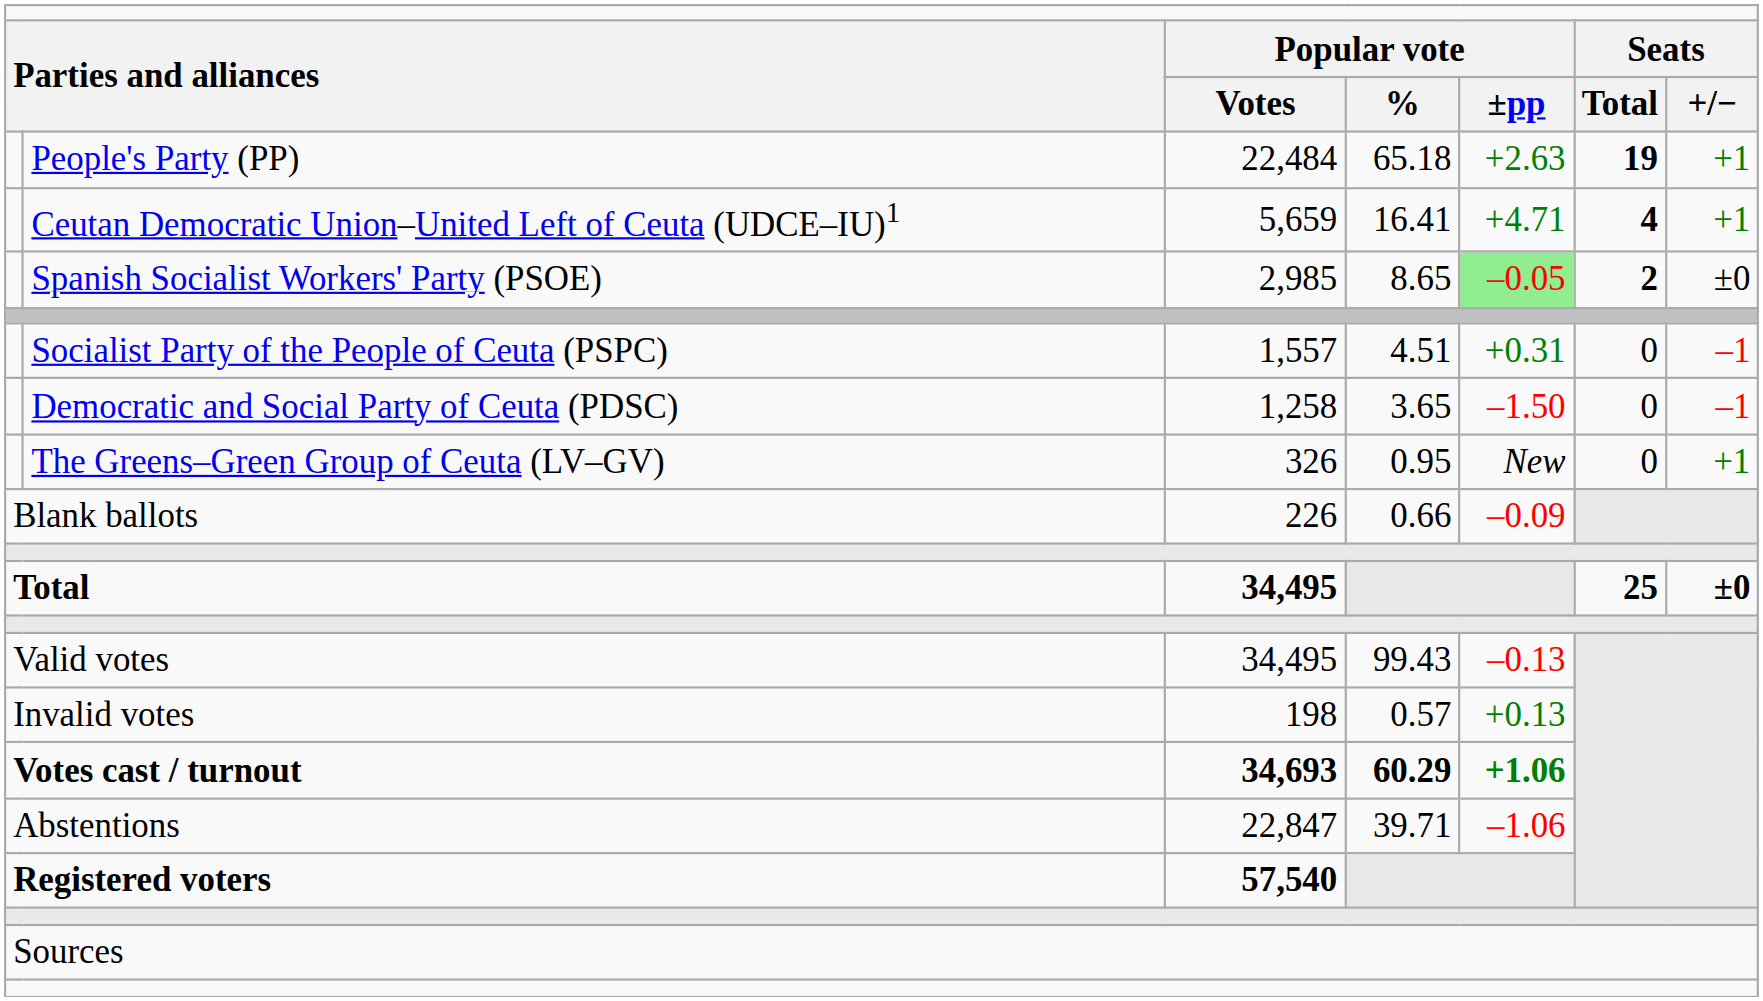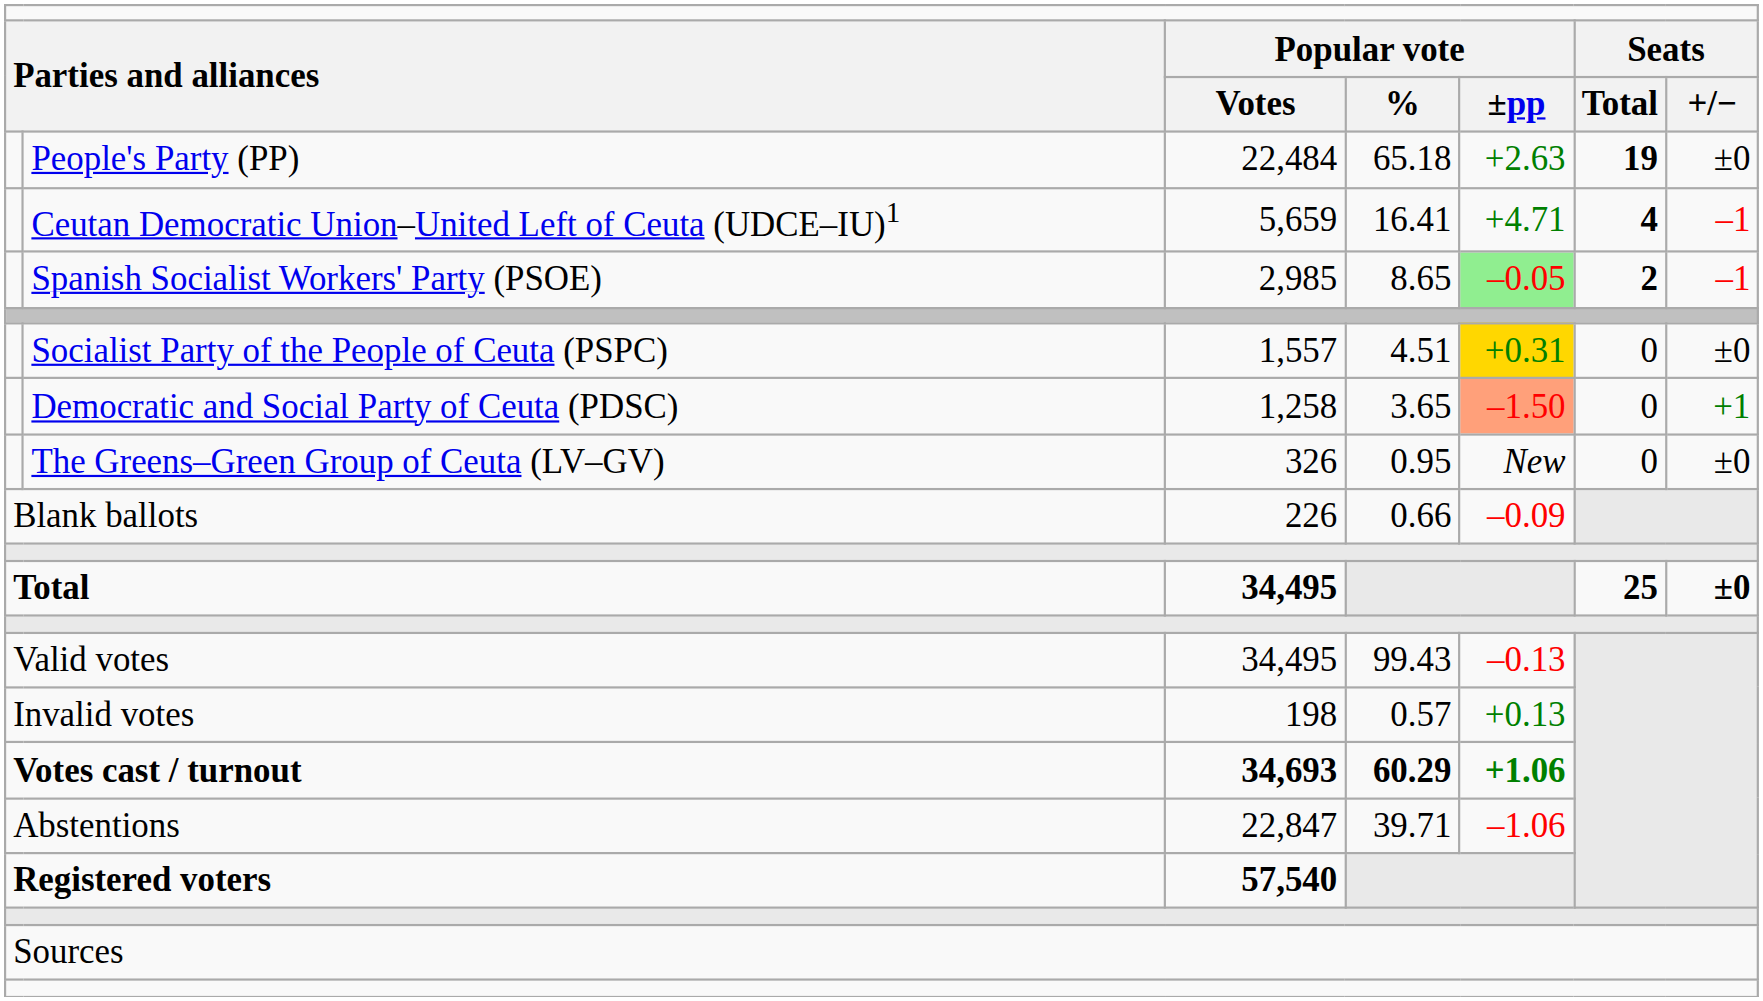People's Party (PP) | column 7: +1 -> ±0
Ceutan Democratic Union–United Left of Ceuta (UDCE–IU)1 | column 7: +1 -> –1
Spanish Socialist Workers' Party (PSOE) | column 7: ±0 -> –1
Socialist Party of the People of Ceuta (PSPC) | column 5: no background -> gold background
Socialist Party of the People of Ceuta (PSPC) | column 7: –1 -> ±0
Democratic and Social Party of Ceuta (PDSC) | column 5: no background -> lightsalmon background
Democratic and Social Party of Ceuta (PDSC) | column 7: –1 -> +1
The Greens–Green Group of Ceuta (LV–GV) | column 7: +1 -> ±0
